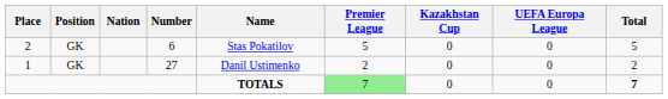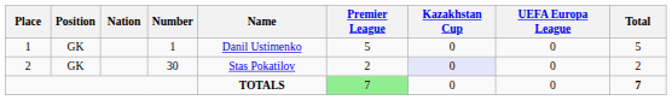row 2 | Place: 2 -> 1
row 2 | Number: 6 -> 1
row 2 | Name: Stas Pokatilov -> Danil Ustimenko
row 3 | Place: 1 -> 2
row 3 | Number: 27 -> 30
row 3 | Name: Danil Ustimenko -> Stas Pokatilov
row 3 | Kazakhstan Cup: no background -> lavender background
